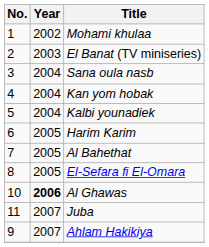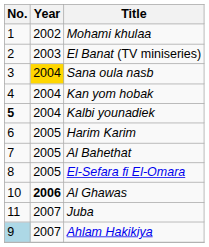Sana oula nasb | Year: no background -> gold background
Kalbi younadiek | No.: normal -> bold
Ahlam Hakikiya | No.: no background -> lightblue background
